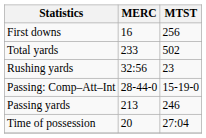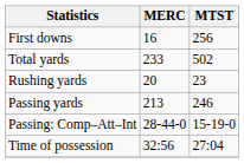Rushing yards | MERC: 32:56 -> 20
rows swapped: Passing yards <-> Passing: Comp–Att–Int
Time of possession | MERC: 20 -> 32:56
